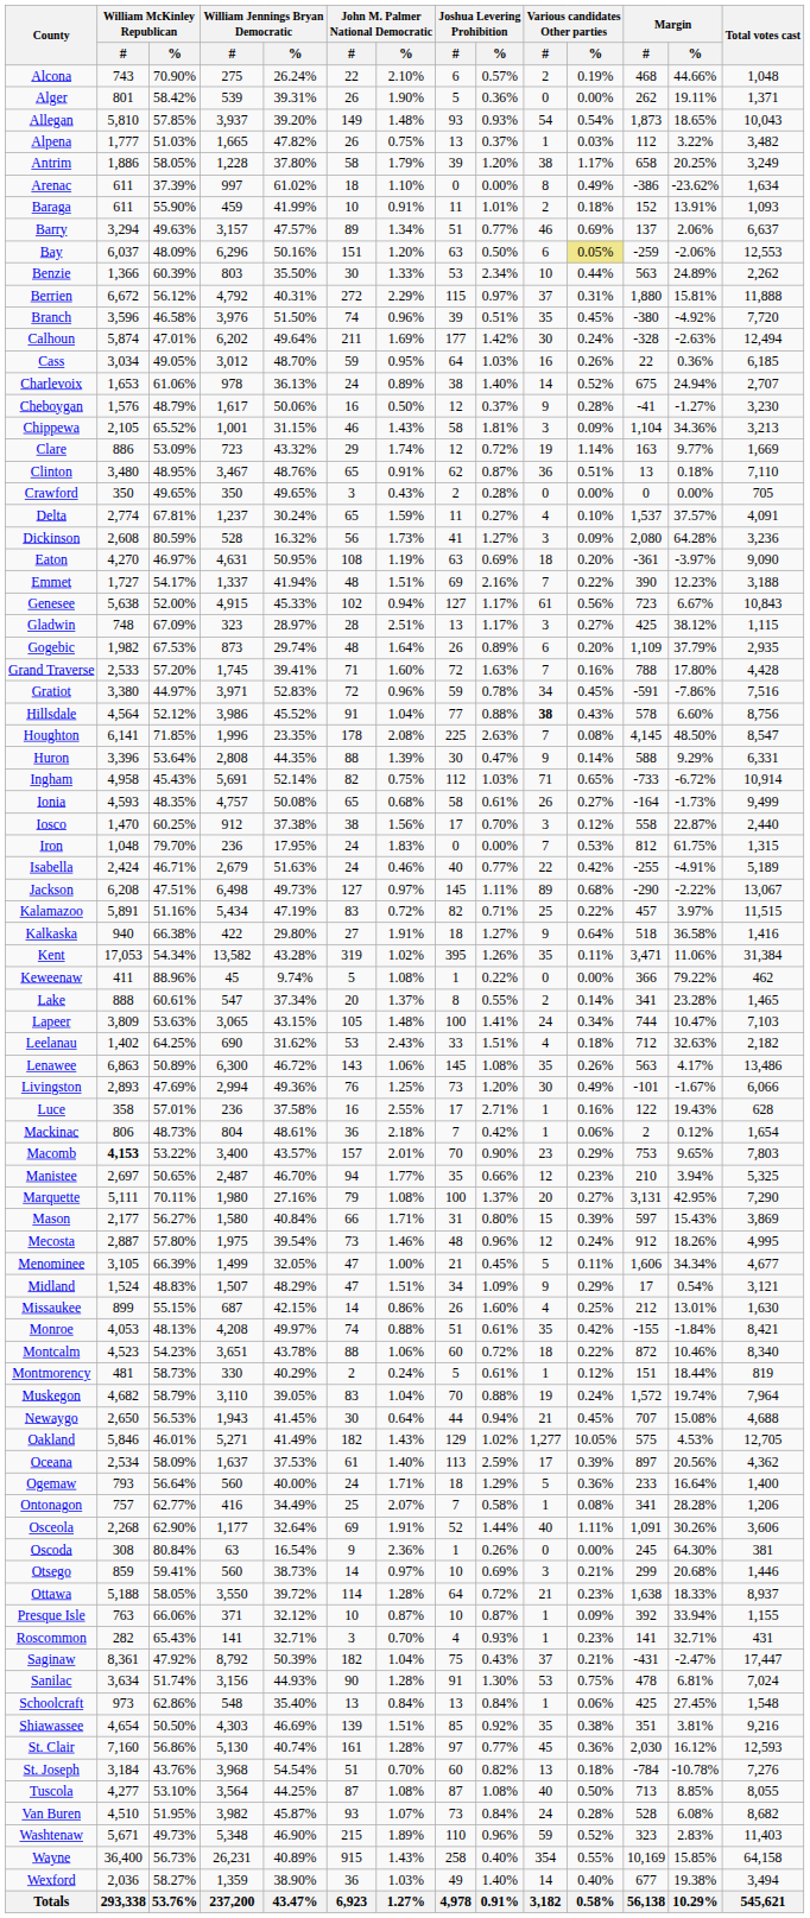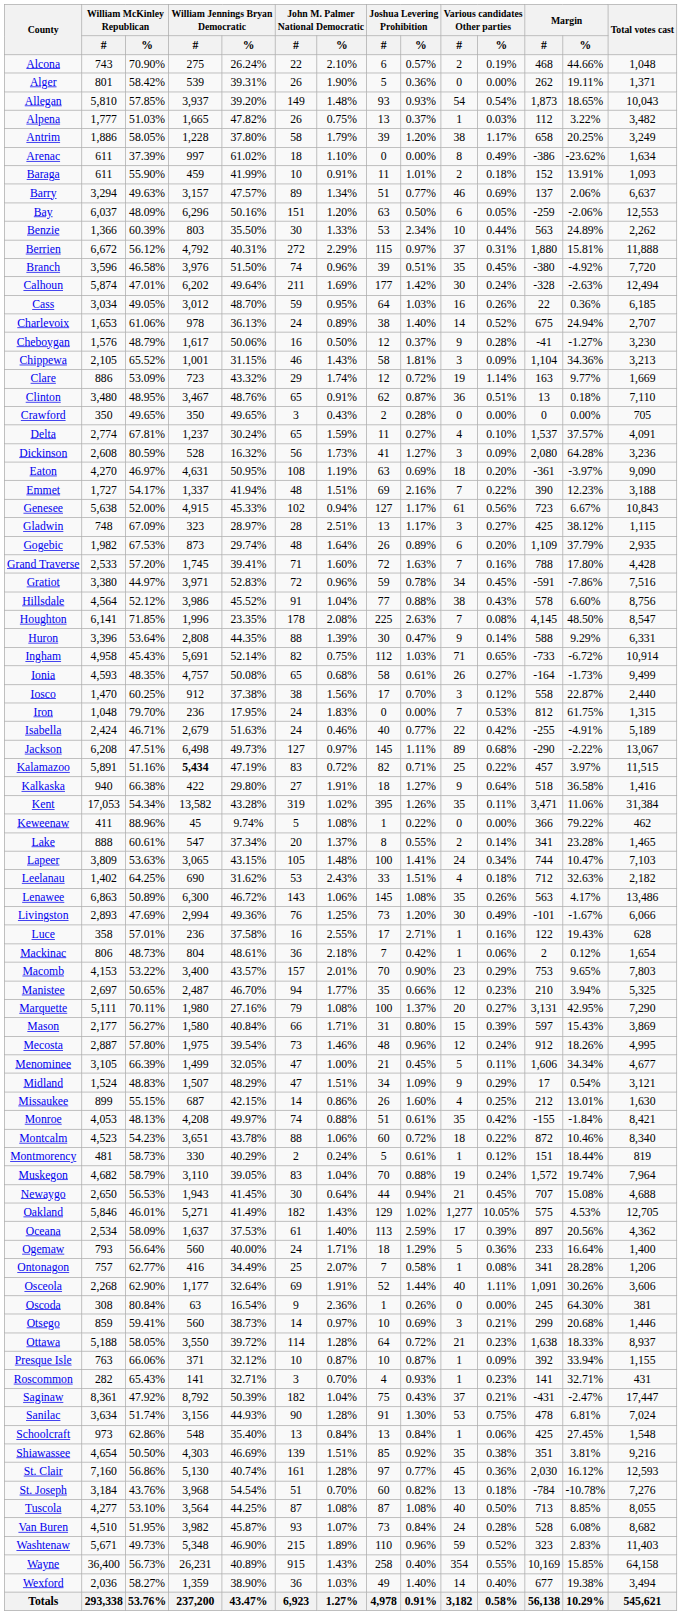Bay | Various candidates Other parties / %: khaki background -> no background
Hillsdale | Various candidates Other parties / #: bold -> normal
Kalamazoo | William Jennings Bryan Democratic / #: normal -> bold
Macomb | William McKinley Republican / #: bold -> normal
